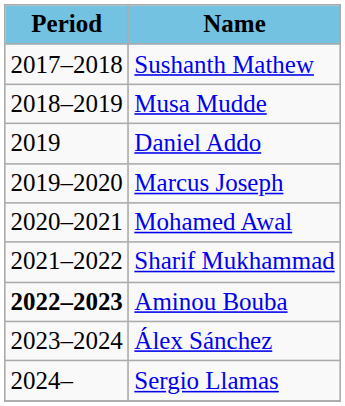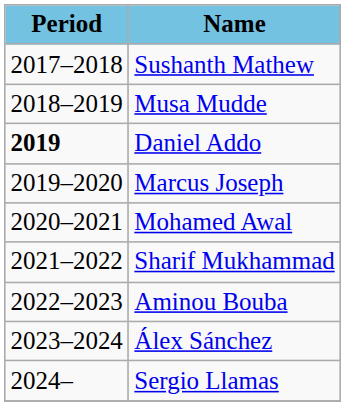Daniel Addo | Period: normal -> bold
Aminou Bouba | Period: bold -> normal
